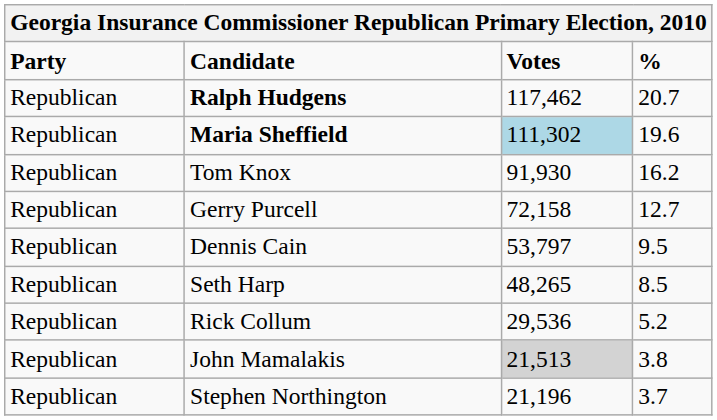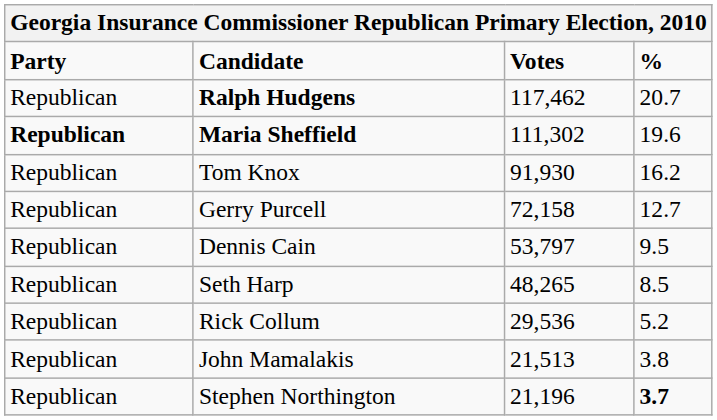Maria Sheffield | Party: normal -> bold
Maria Sheffield | Votes: lightblue background -> no background
John Mamalakis | Votes: lightgrey background -> no background
Stephen Northington | %: normal -> bold
